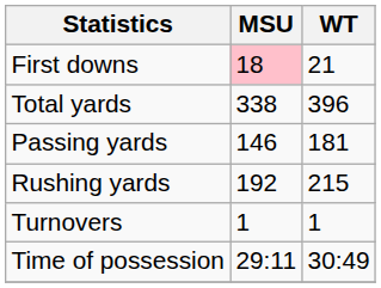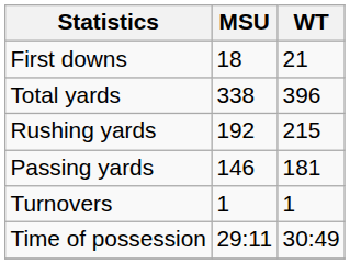First downs | MSU: pink background -> no background
rows swapped: Rushing yards <-> Passing yards
